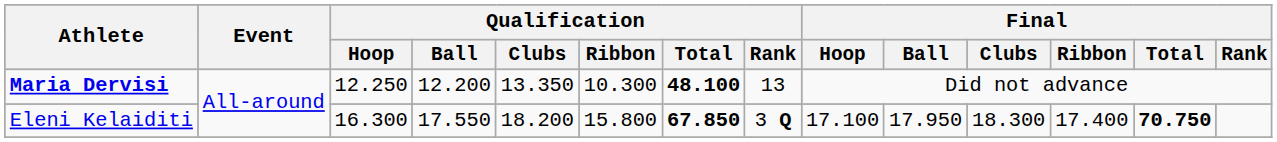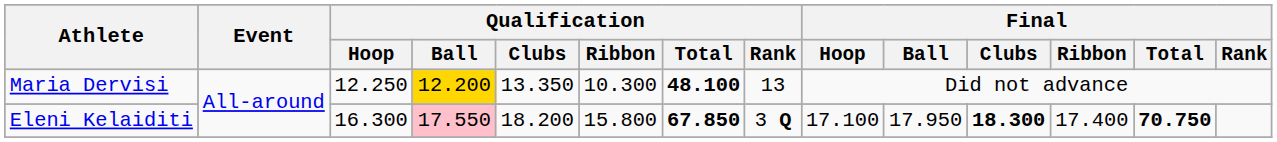row 3 | Athlete: bold -> normal
row 3 | Qualification / Ball: no background -> gold background
row 4 | Qualification / Ball: no background -> pink background
row 4 | Final / Clubs: normal -> bold
